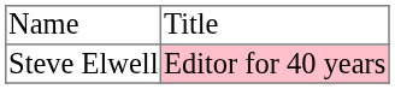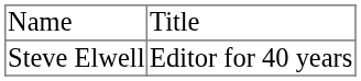Steve Elwell | column 2: pink background -> no background
